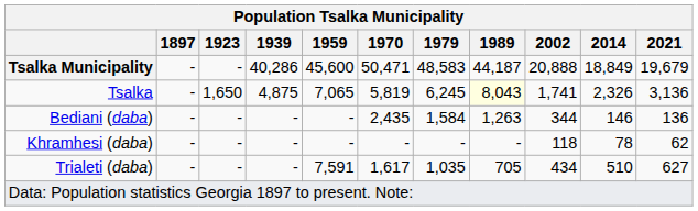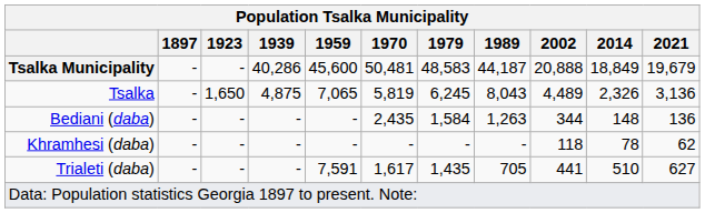Tsalka Municipality | 1970: 50,471 -> 50,481
Tsalka | 1989: lightyellow background -> no background
Tsalka | 2002: 1,741 -> 4,489
Bediani (daba) | 2014: 146 -> 148
Trialeti (daba) | 1979: 1,035 -> 1,435
Trialeti (daba) | 2002: 434 -> 441
